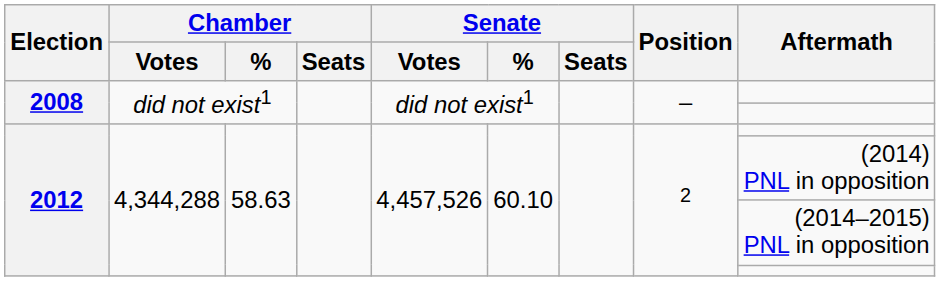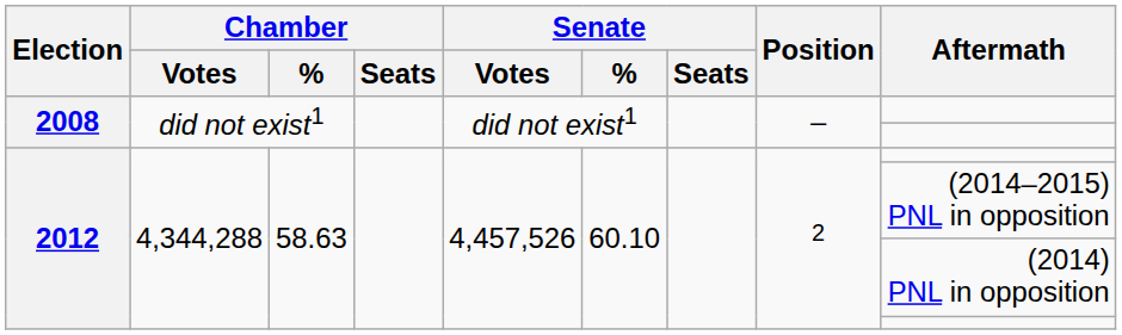row 6 | Aftermath: (2014) PNL in opposition -> (2014–2015) PNL in opposition
row 7 | Aftermath: (2014–2015) PNL in opposition -> (2014) PNL in opposition
